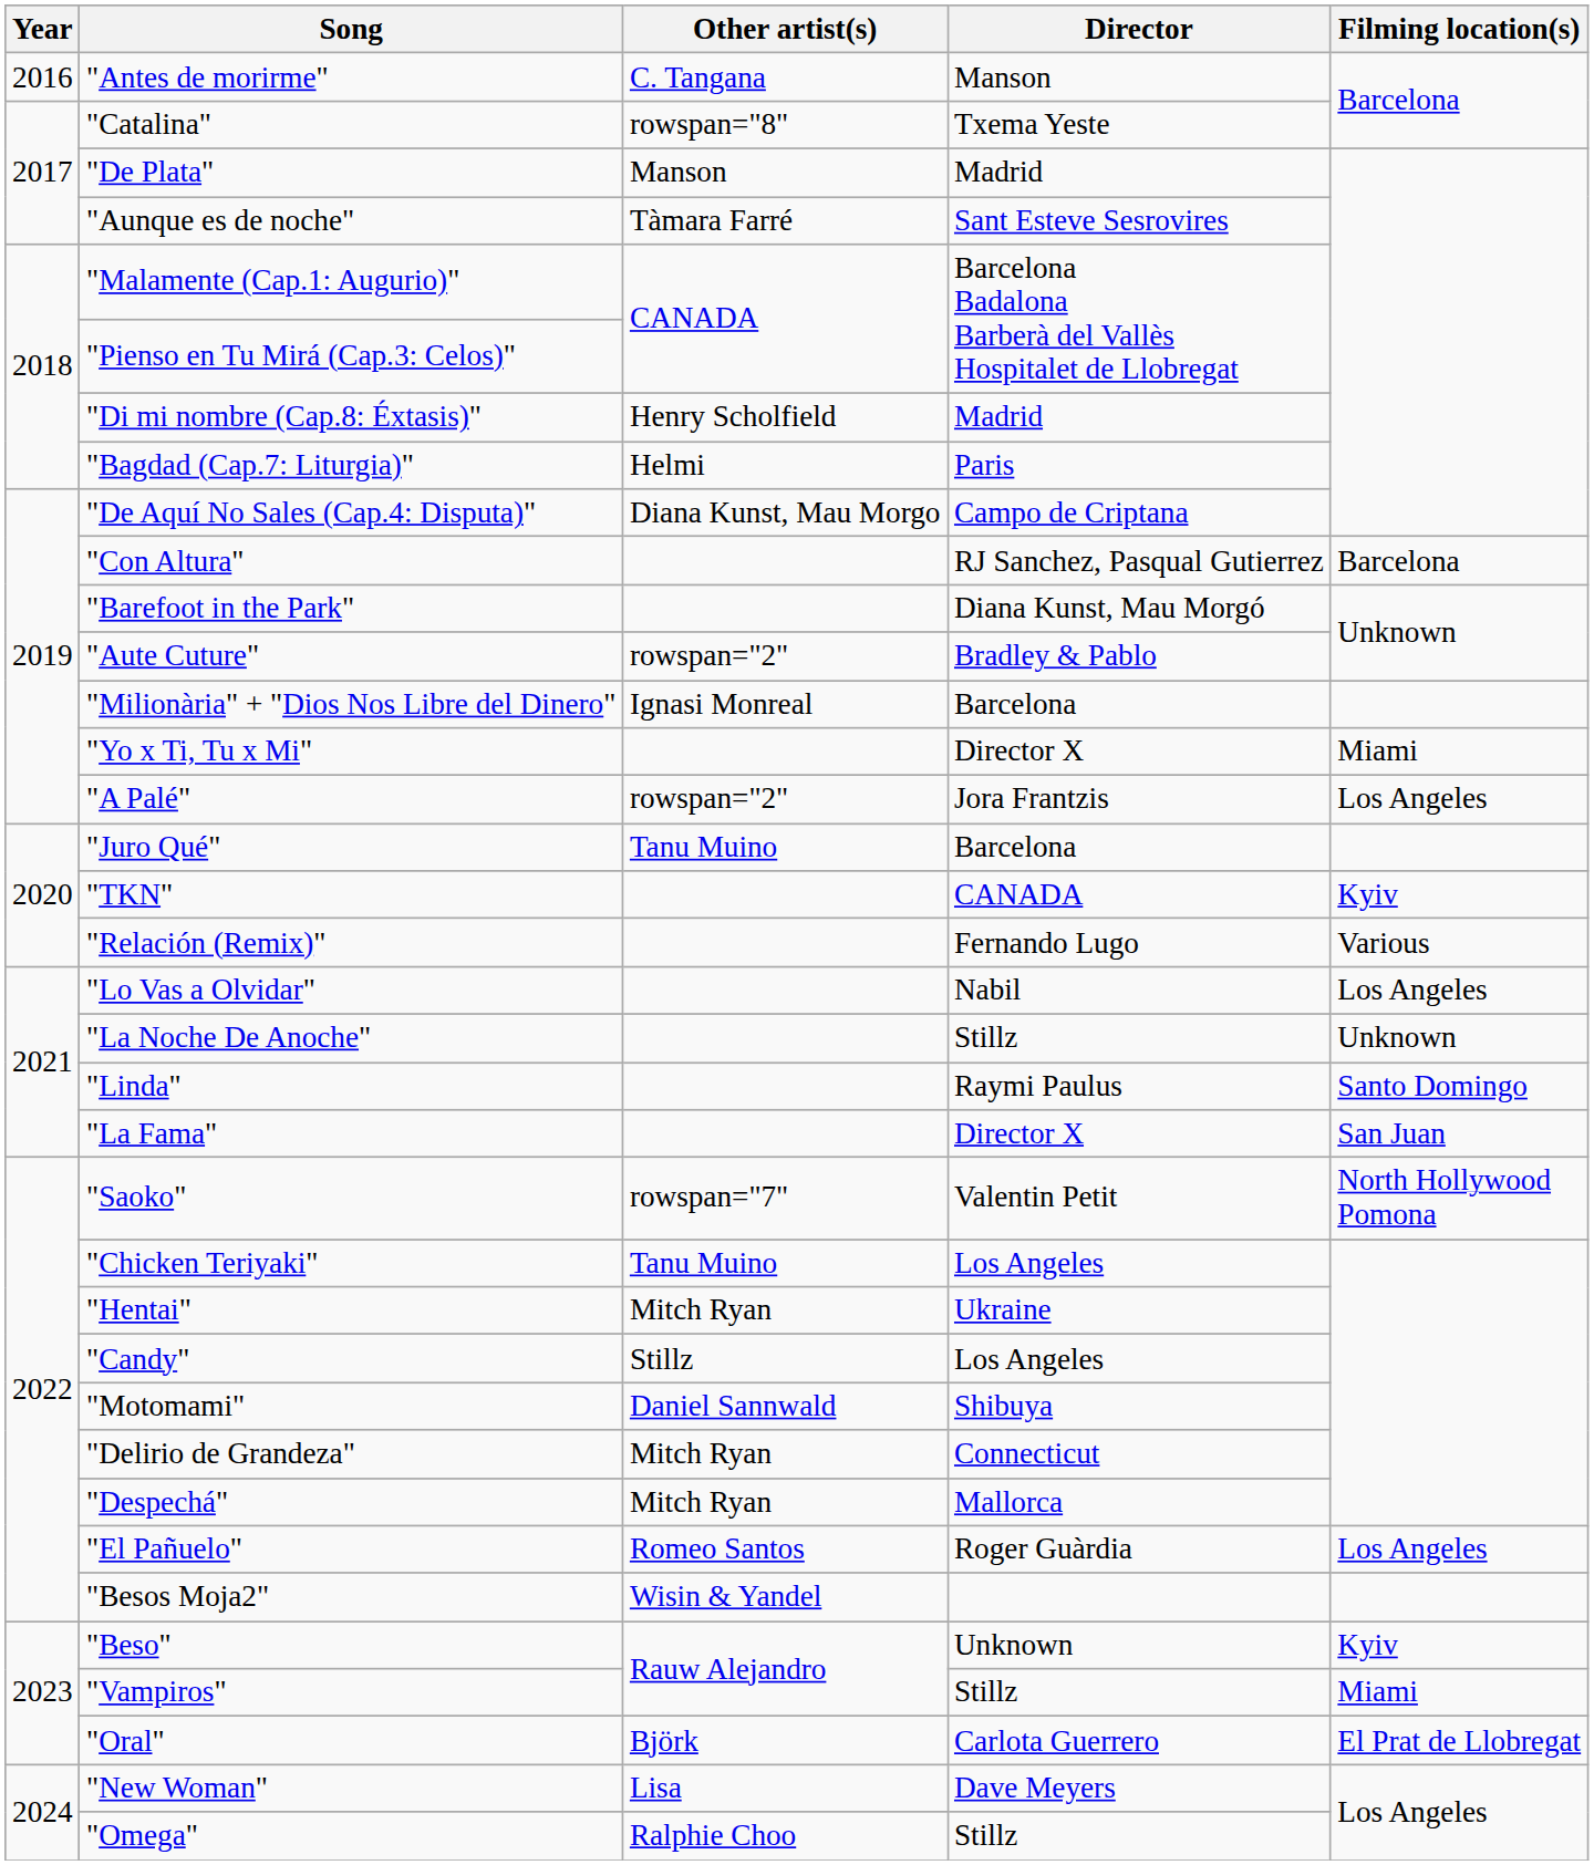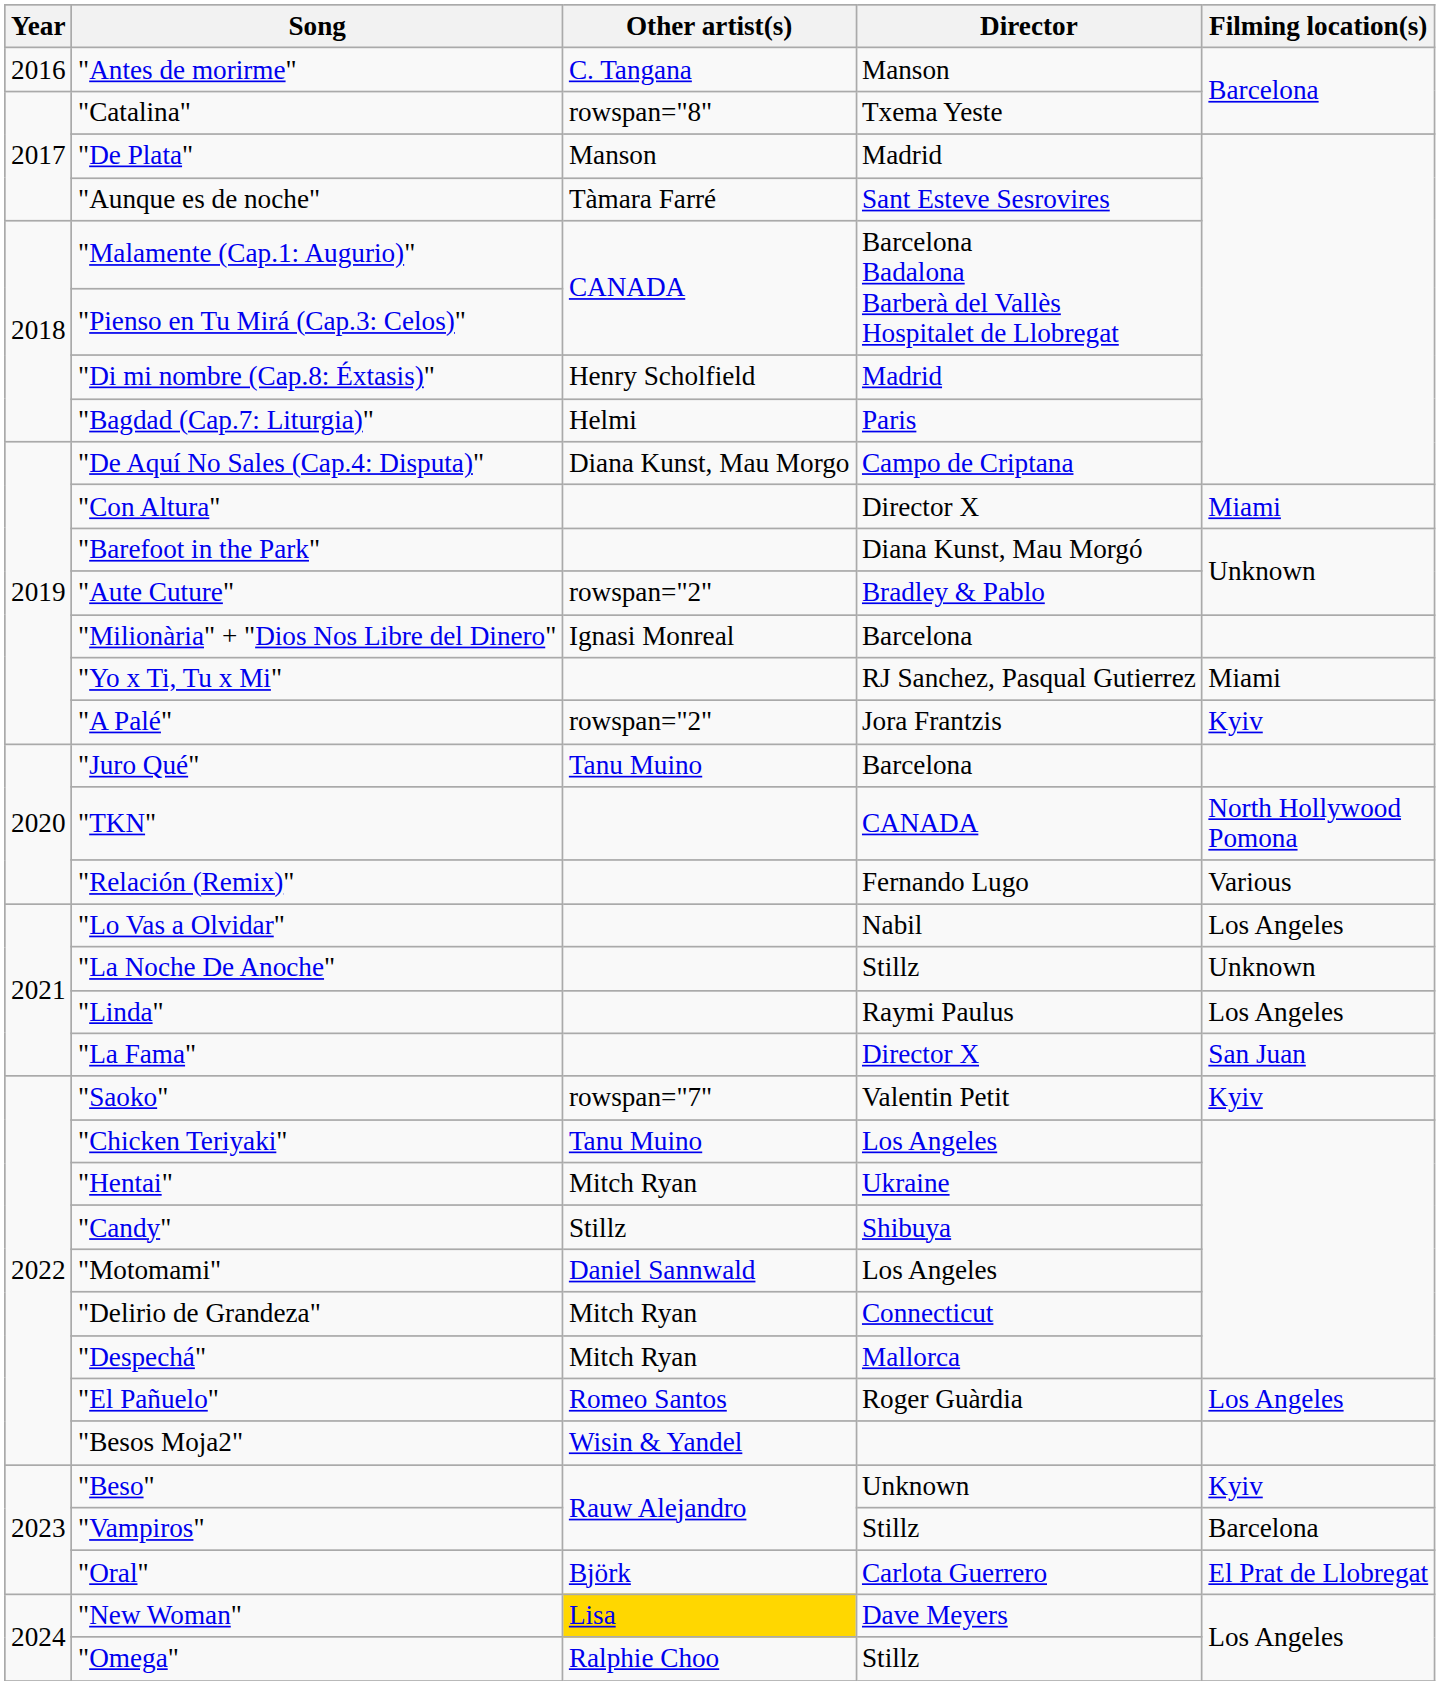"Con Altura" | Director: RJ Sanchez, Pasqual Gutierrez -> Director X
"Con Altura" | Filming location(s): Barcelona -> Miami
"Yo x Ti, Tu x Mi" | Director: Director X -> RJ Sanchez, Pasqual Gutierrez
"A Palé" | Filming location(s): Los Angeles -> Kyiv
"TKN" | Filming location(s): Kyiv -> North Hollywood Pomona
"Linda" | Filming location(s): Santo Domingo -> Los Angeles
"Saoko" | Filming location(s): North Hollywood Pomona -> Kyiv
"Candy" | Director: Los Angeles -> Shibuya
"Motomami" | Director: Shibuya -> Los Angeles
"Vampiros" | Filming location(s): Miami -> Barcelona
"New Woman" | Other artist(s): no background -> gold background
